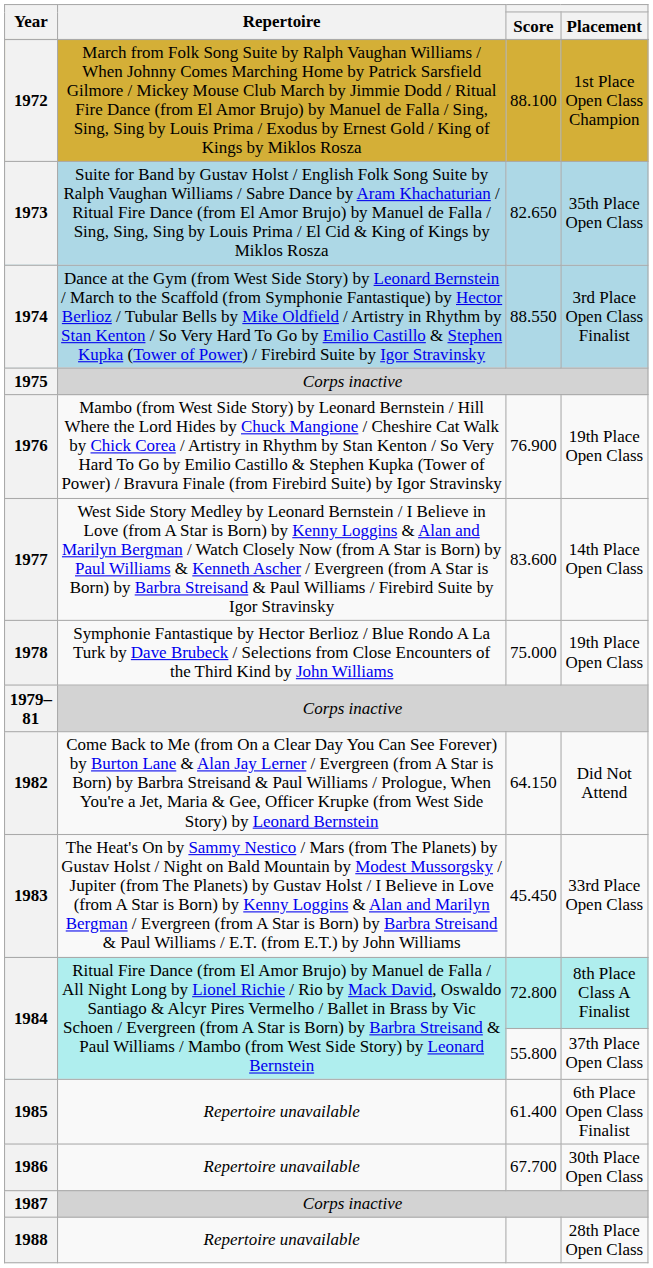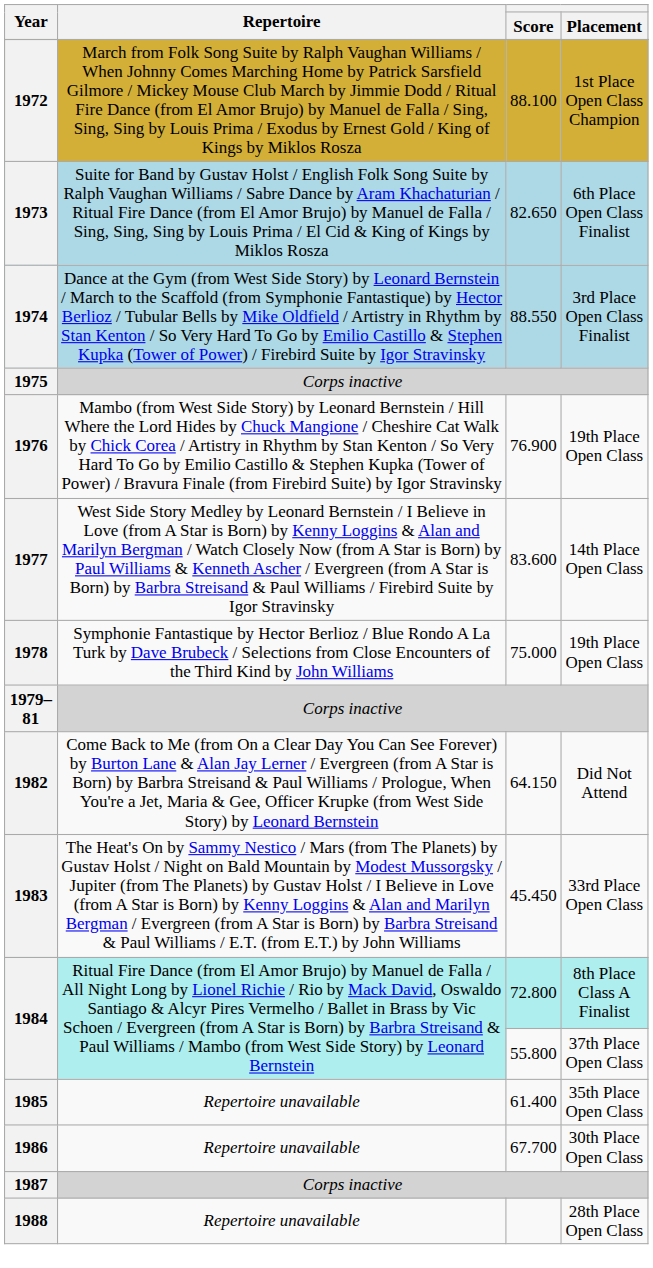1973 | Placement: 35th Place Open Class -> 6th Place Open Class Finalist
1985 | Placement: 6th Place Open Class Finalist -> 35th Place Open Class
